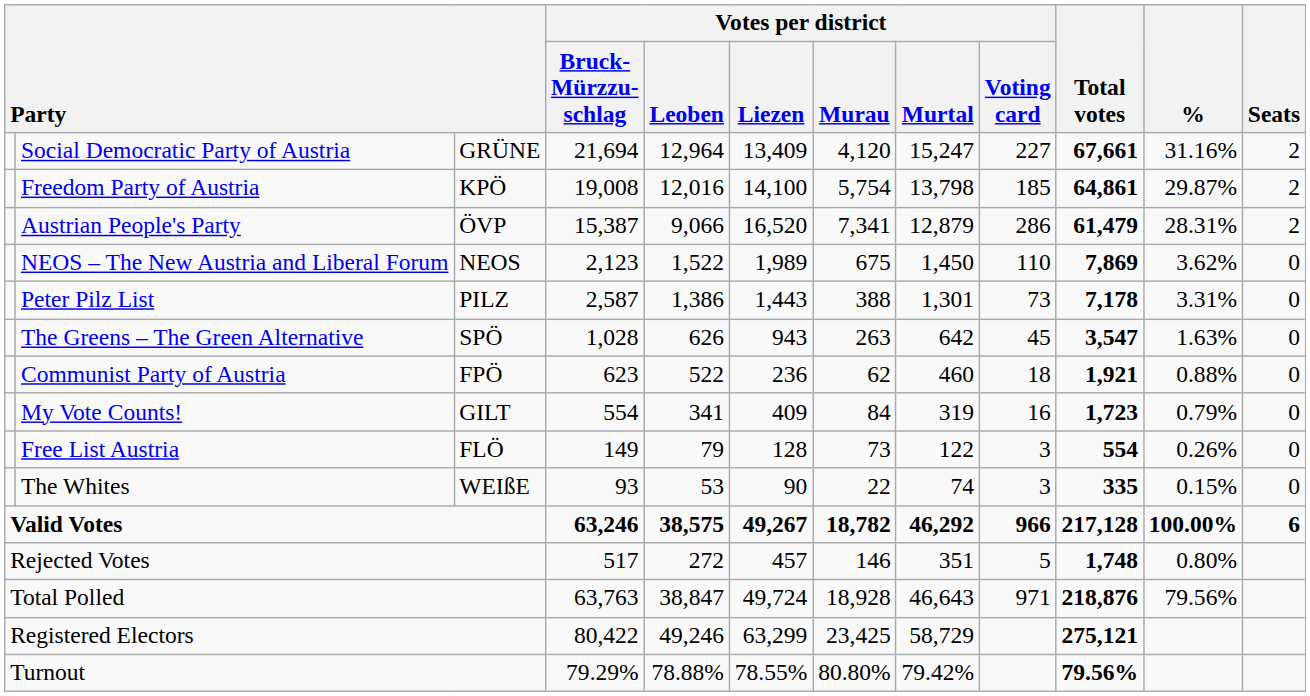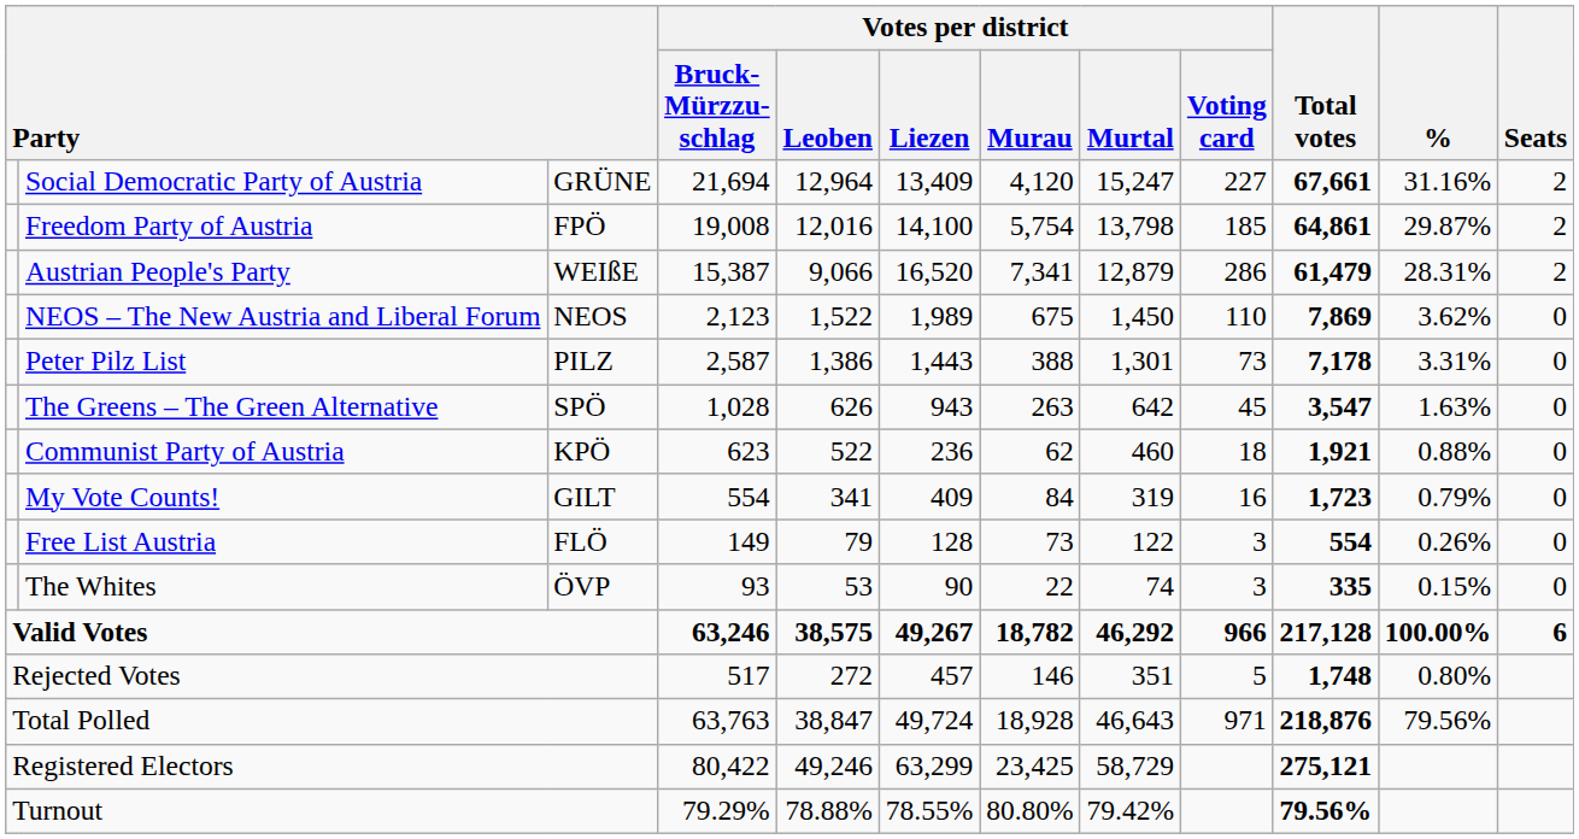Freedom Party of Austria | column 3: KPÖ -> FPÖ
Austrian People's Party | column 3: ÖVP -> WEIßE
Communist Party of Austria | column 3: FPÖ -> KPÖ
The Whites | column 3: WEIßE -> ÖVP
